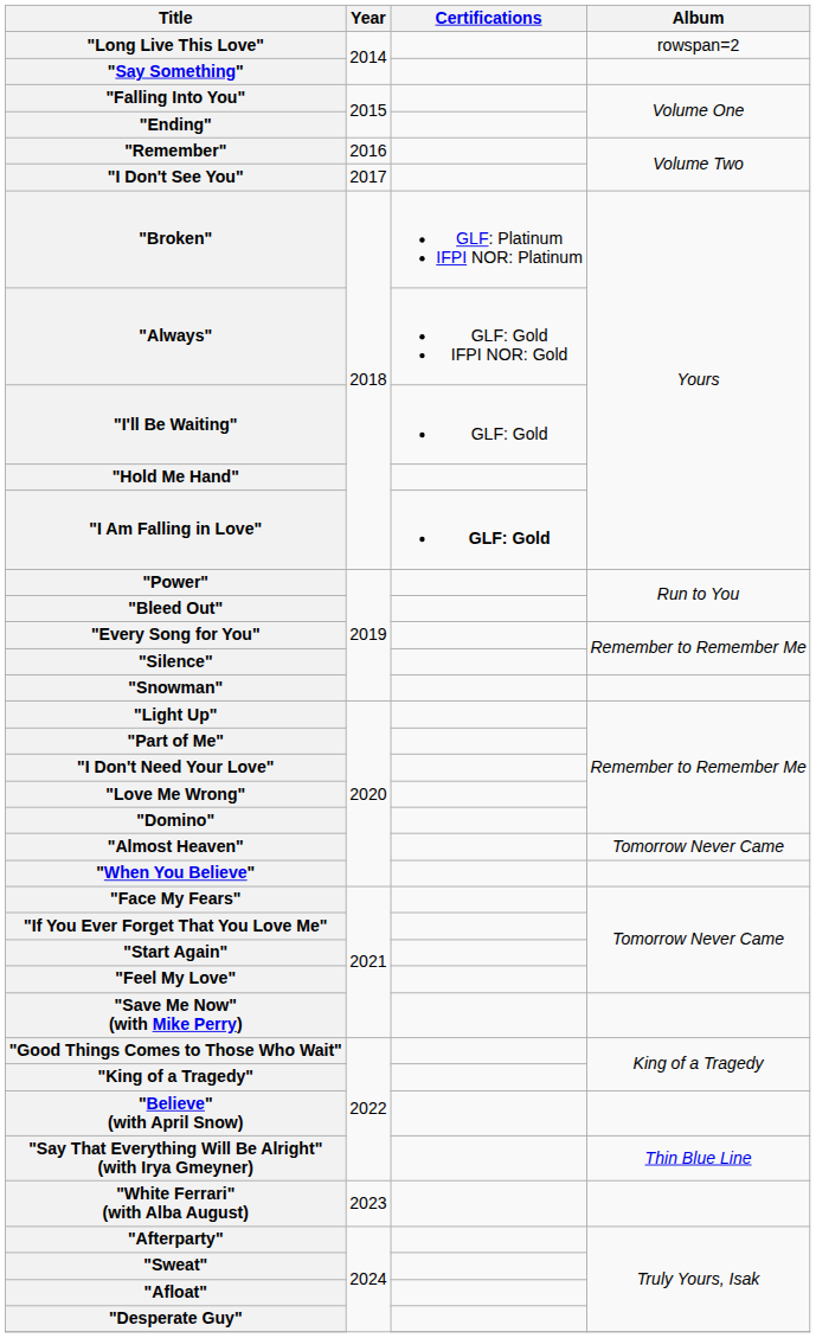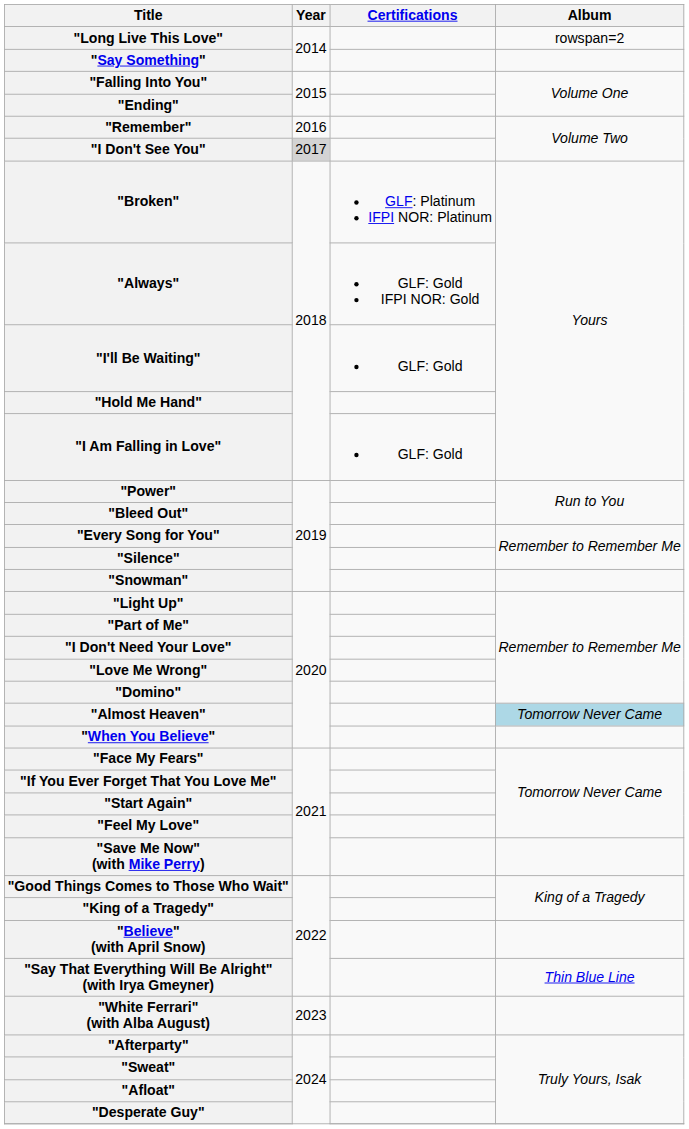"I Don't See You" | Year: no background -> lightgrey background
"I Am Falling in Love" | Certifications: bold -> normal
"Almost Heaven" | Album: no background -> lightblue background
